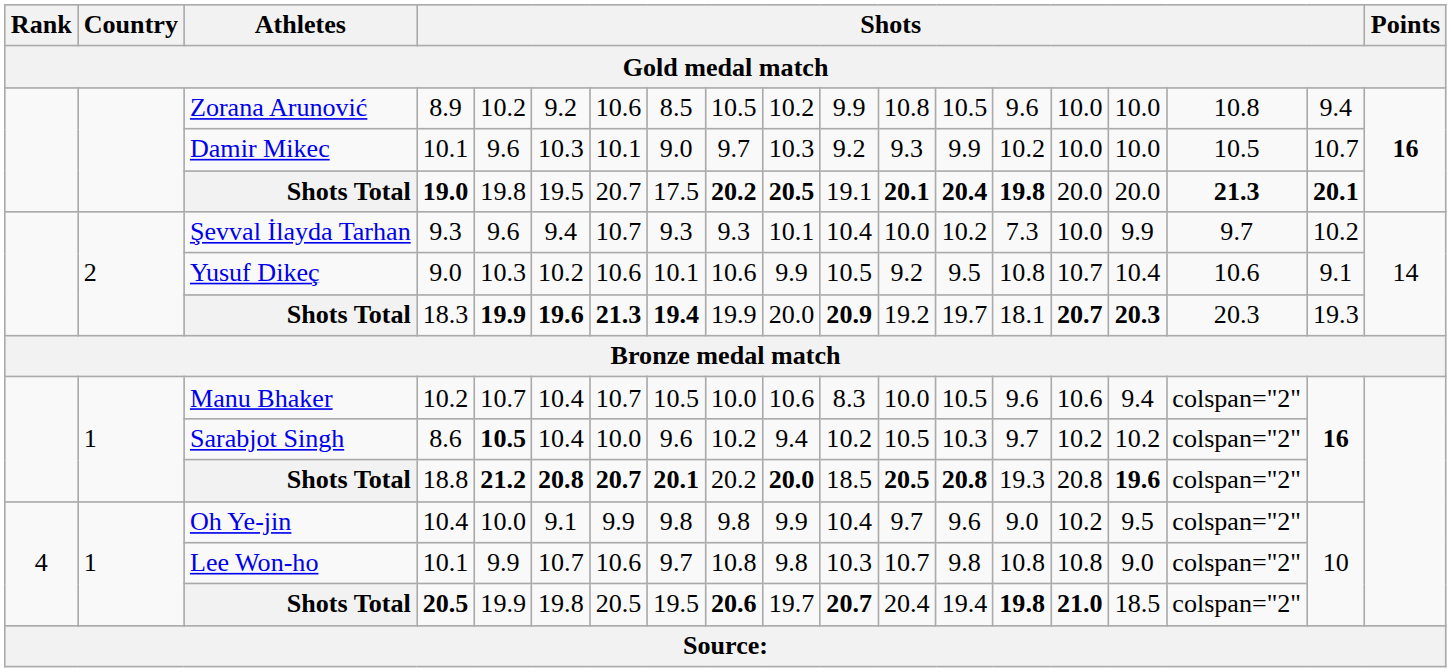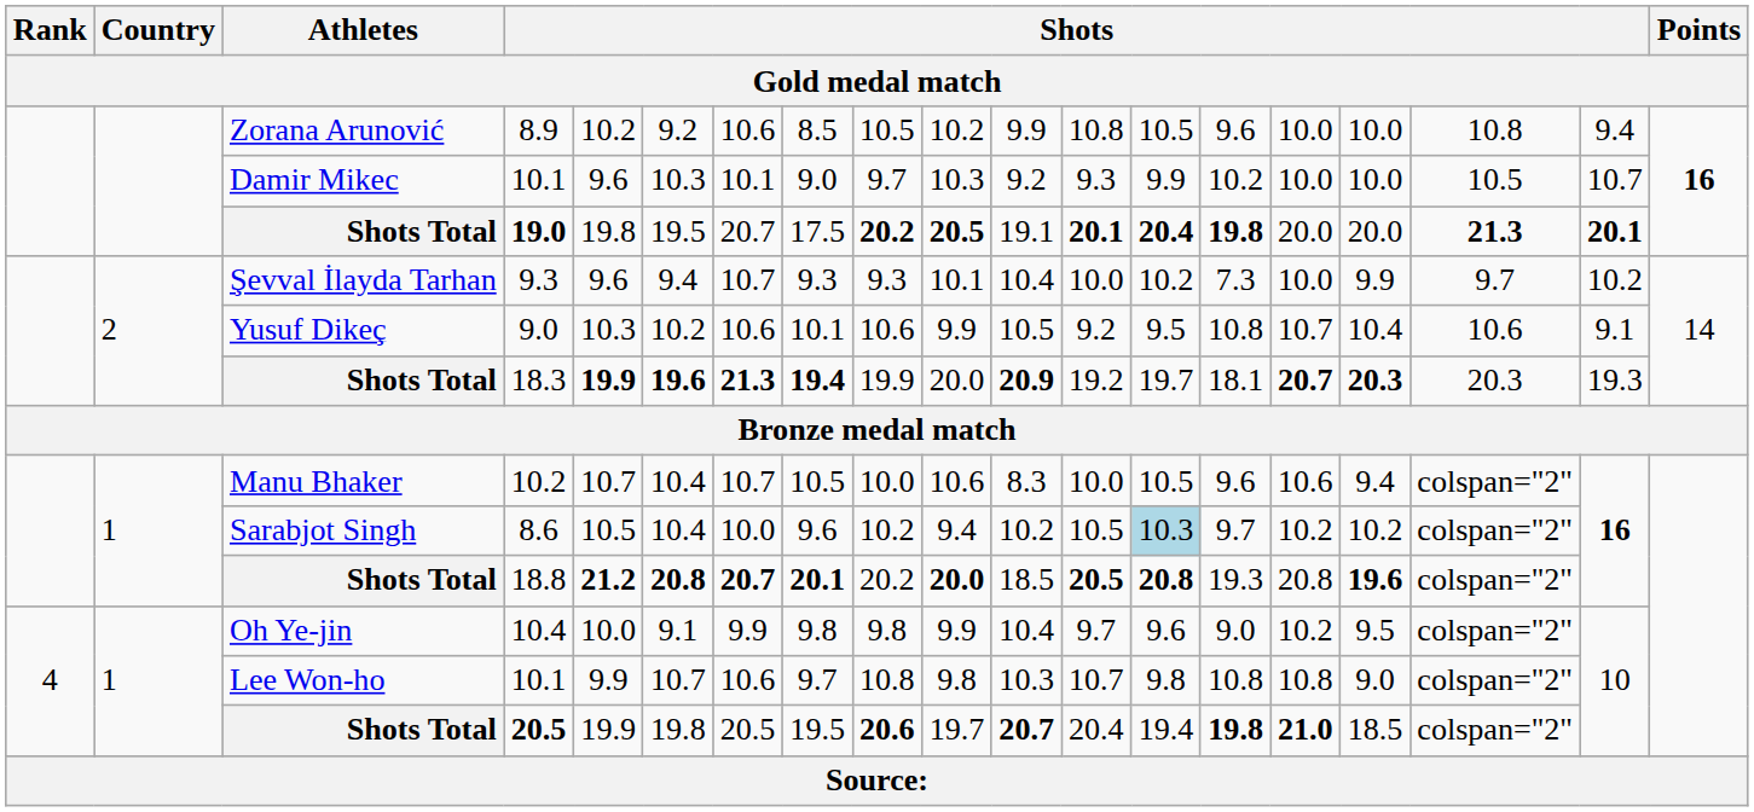8.6 | column 5: bold -> normal
8.6 | column 13: no background -> lightblue background
